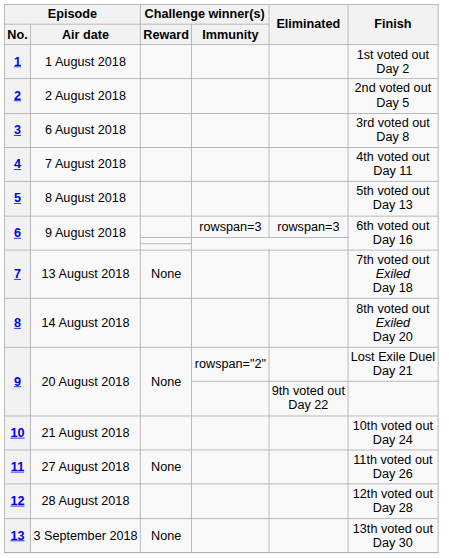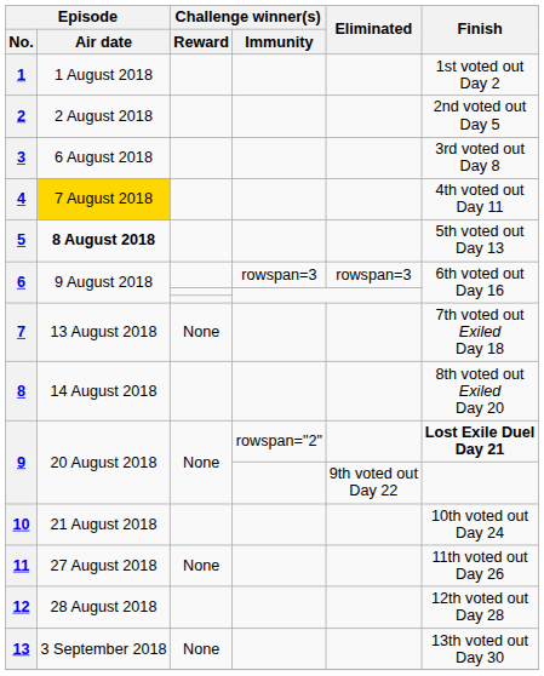4 | Episode / Air date: no background -> gold background
5 | Episode / Air date: normal -> bold
9 / rowspan="2" | Finish: normal -> bold
